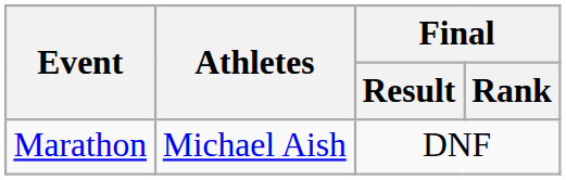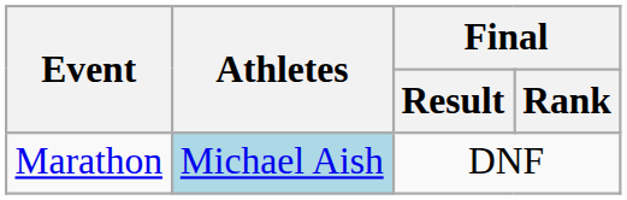Marathon | Athletes: no background -> lightblue background
